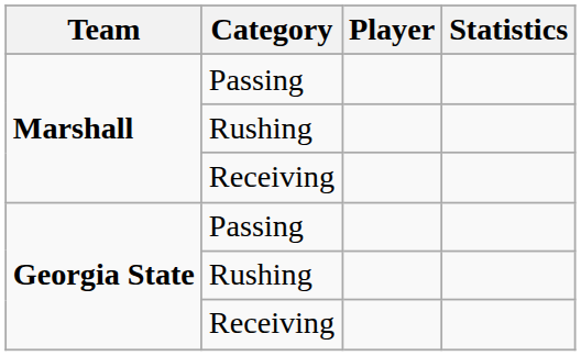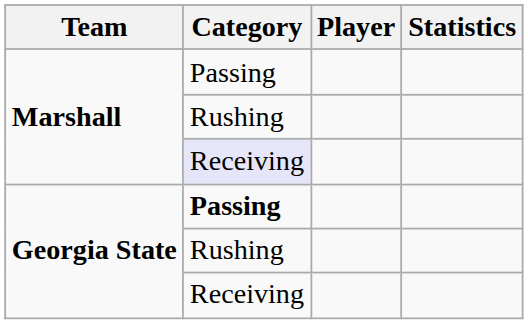Marshall / Receiving | Category: no background -> lavender background
Georgia State / Passing | Category: normal -> bold
